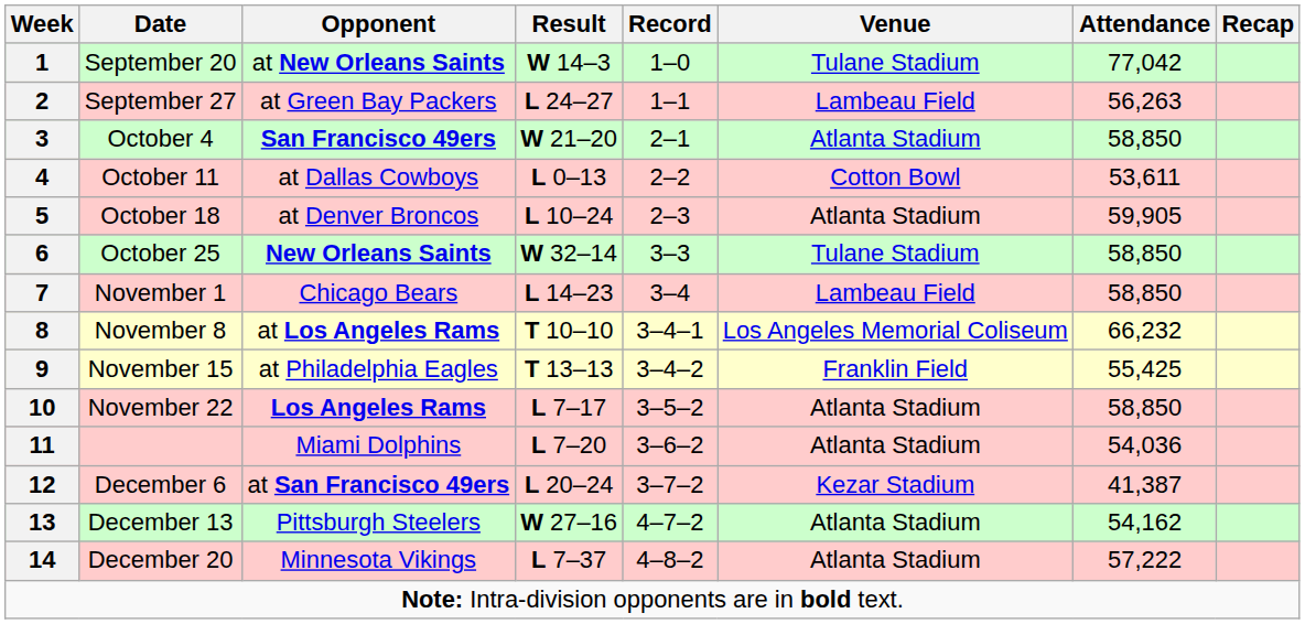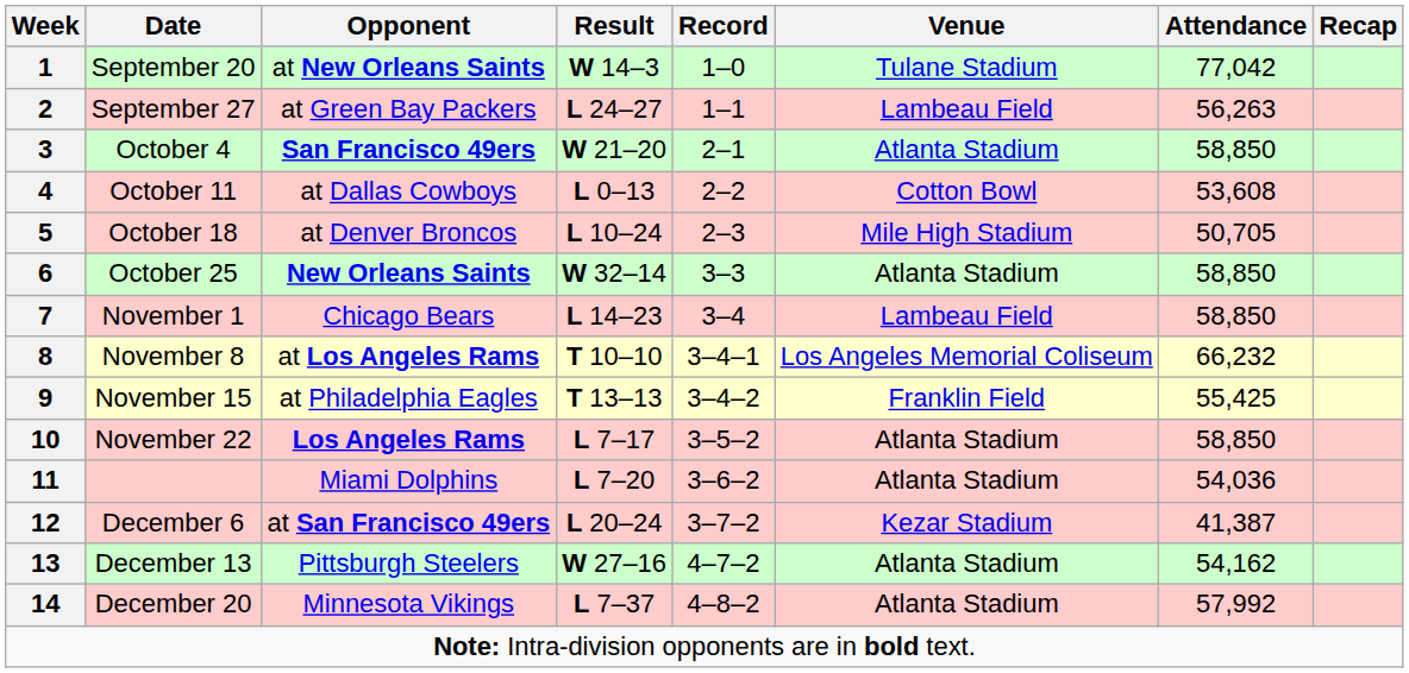4 | Attendance: 53,611 -> 53,608
5 | Venue: Atlanta Stadium -> Mile High Stadium
5 | Attendance: 59,905 -> 50,705
6 | Venue: Tulane Stadium -> Atlanta Stadium
14 | Attendance: 57,222 -> 57,992
